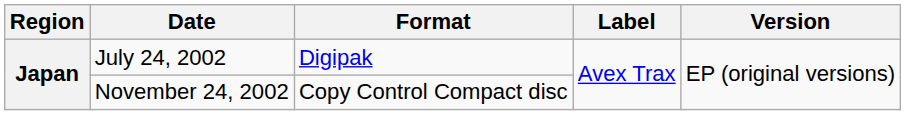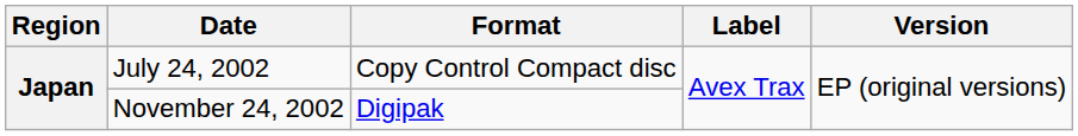July 24, 2002 | Format: Digipak -> Copy Control Compact disc
November 24, 2002 | Format: Copy Control Compact disc -> Digipak
